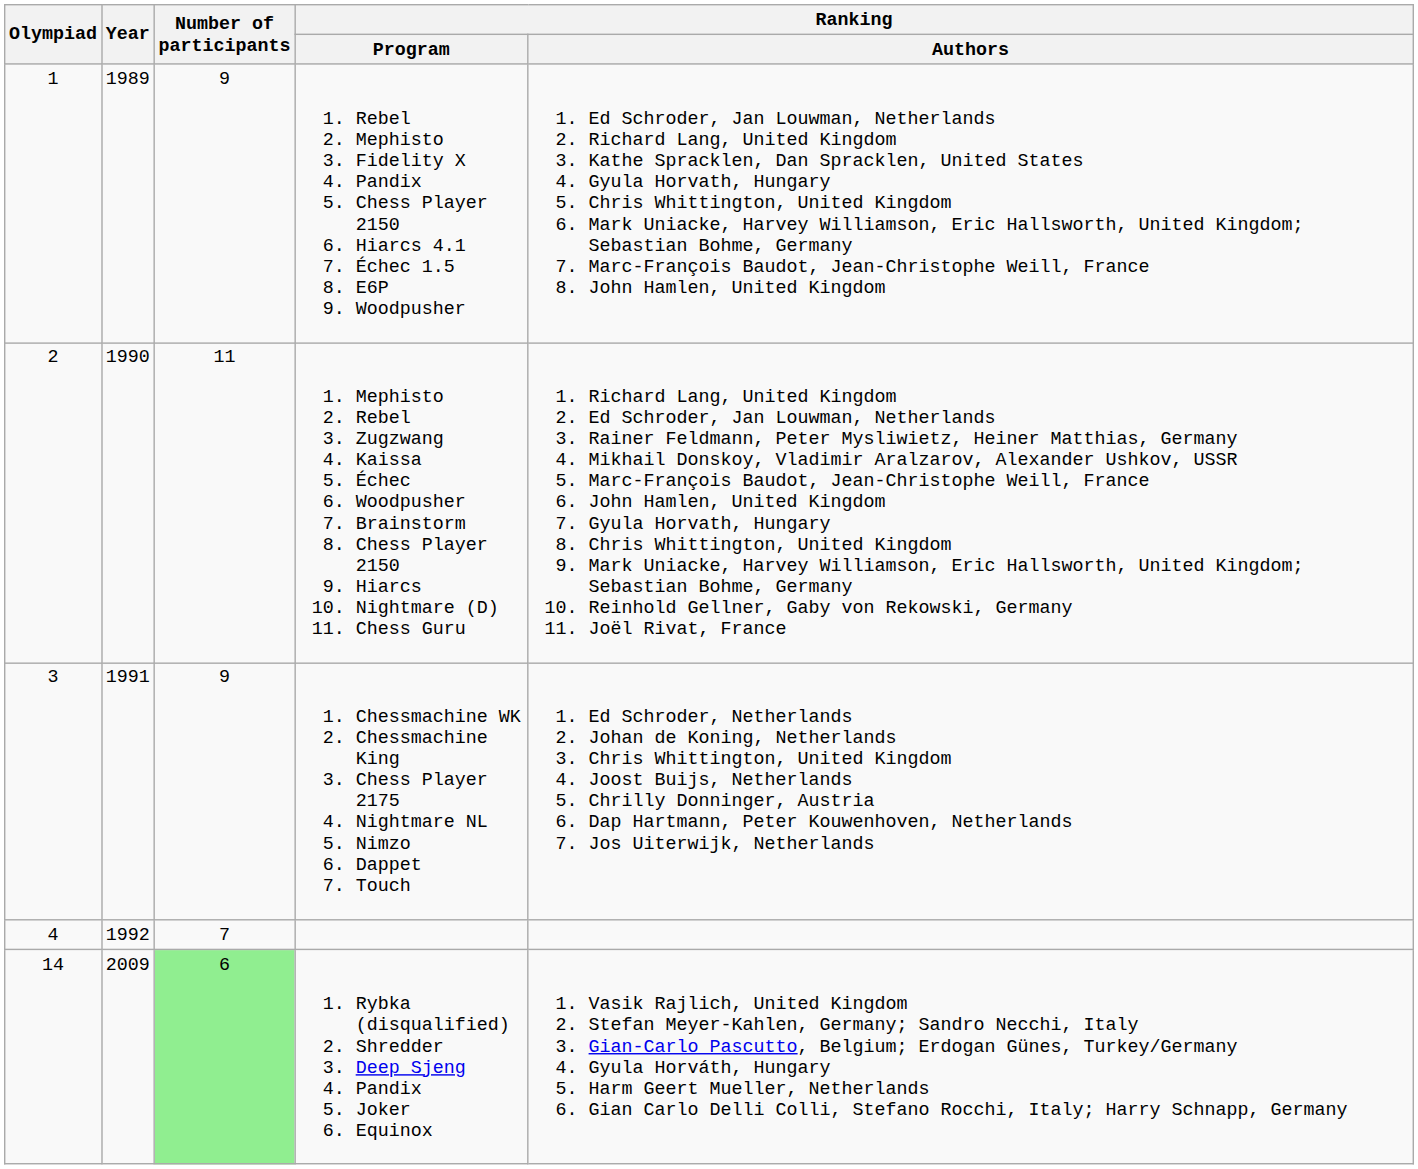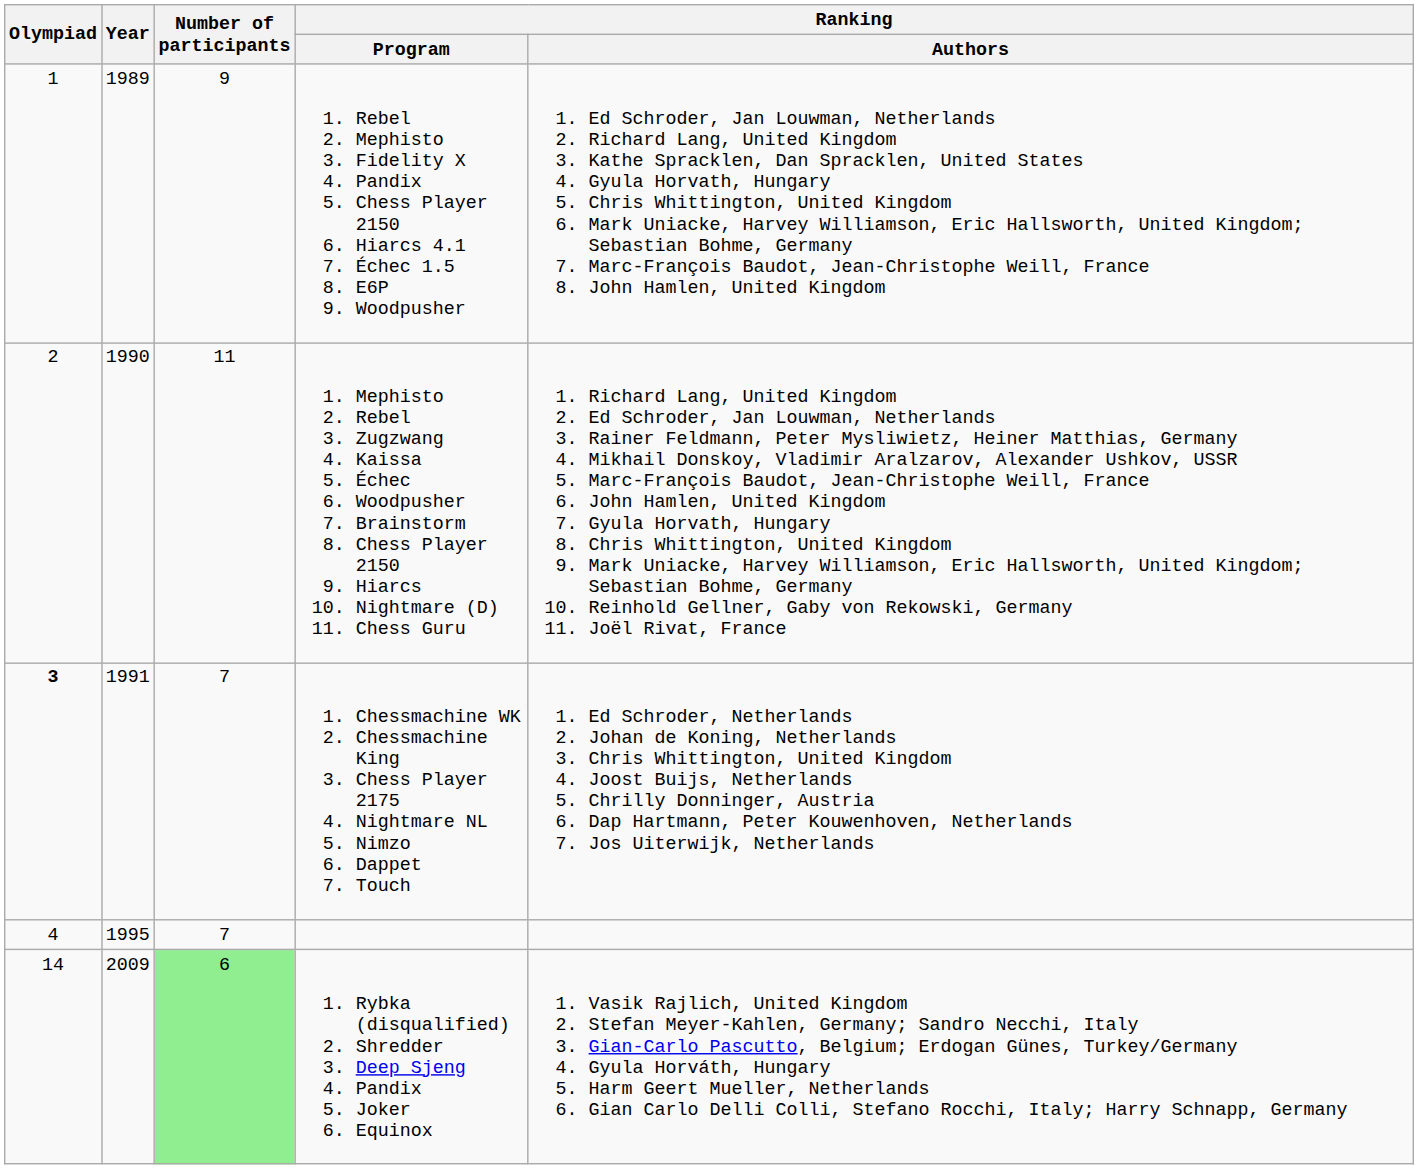row 5 | Olympiad: normal -> bold
row 5 | Number of participants: 9 -> 7
row 6 | Year: 1992 -> 1995
